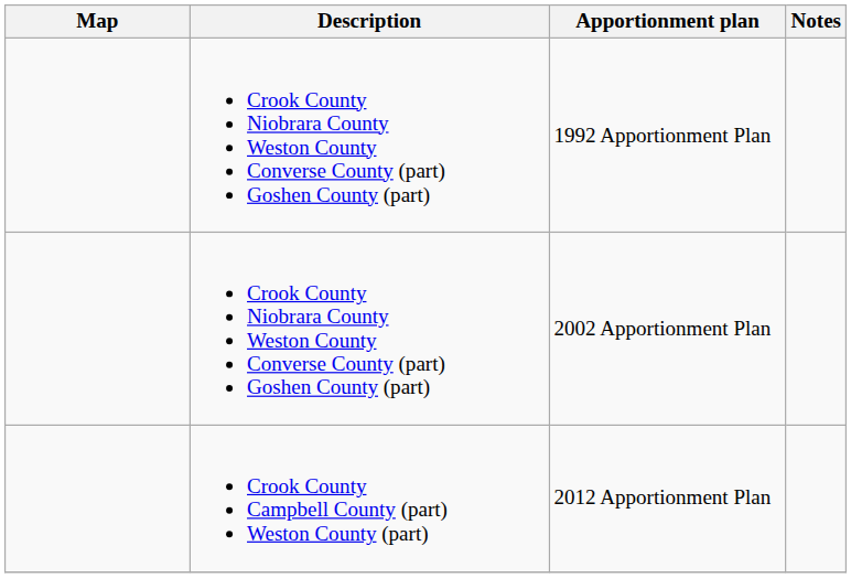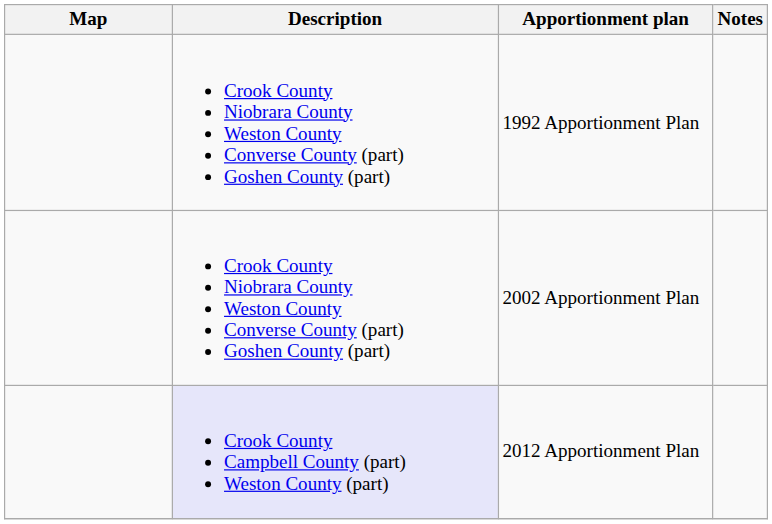2012 Apportionment Plan | Description: no background -> lavender background
